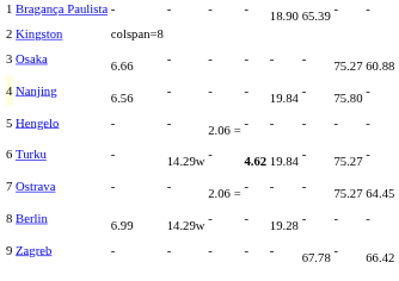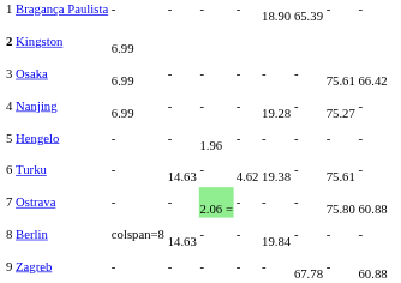Kingston | column 1: normal -> bold
Kingston | column 3: colspan=8 -> 6.99
Osaka | column 3: 6.66 -> 6.99
Osaka | column 9: 75.27 -> 75.61
Osaka | column 10: 60.88 -> 66.42
Nanjing | column 1: lightyellow background -> no background
Nanjing | column 3: 6.56 -> 6.99
Nanjing | column 7: 19.84 -> 19.28
Nanjing | column 9: 75.80 -> 75.27
Hengelo | column 5: 2.06 = -> 1.96
Turku | column 4: 14.29w -> 14.63
Turku | column 6: bold -> normal
Turku | column 7: 19.84 -> 19.38
Turku | column 9: 75.27 -> 75.61
Ostrava | column 5: no background -> lightgreen background
Ostrava | column 9: 75.27 -> 75.80
Ostrava | column 10: 64.45 -> 60.88
Berlin | column 3: 6.99 -> colspan=8
Berlin | column 4: 14.29w -> 14.63
Berlin | column 7: 19.28 -> 19.84
Zagreb | column 10: 66.42 -> 60.88
